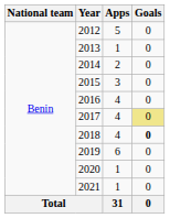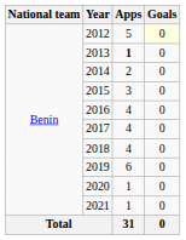2012 | Goals: no background -> lightyellow background
2013 | Apps: normal -> bold
2017 | Goals: khaki background -> no background
2018 | Goals: bold -> normal
